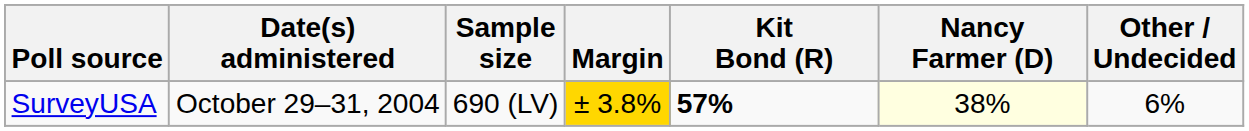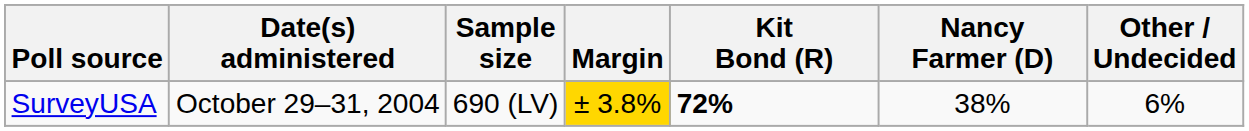SurveyUSA | Kit Bond (R): 57% -> 72%
SurveyUSA | Nancy Farmer (D): lightyellow background -> no background
